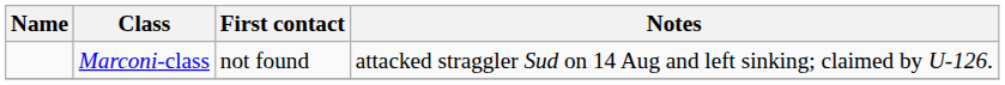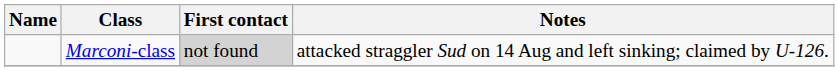Marconi-class | First contact: no background -> lightgrey background
